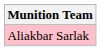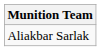row 2 | column 1: pink background -> no background
